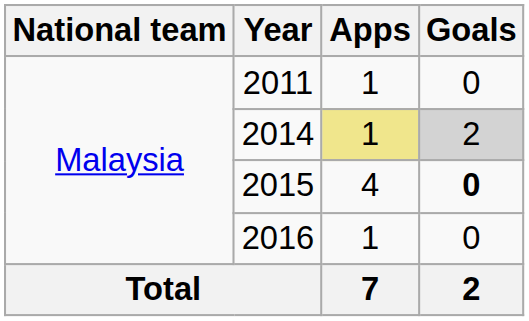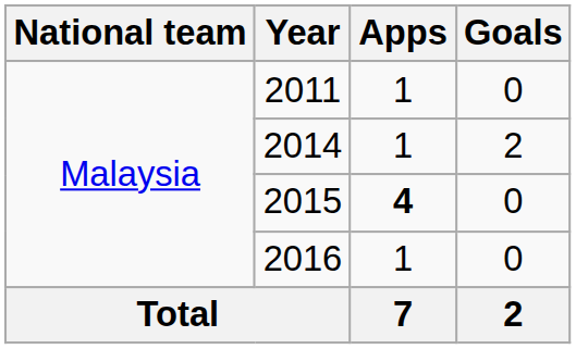2014 | Apps: khaki background -> no background
2014 | Goals: lightgrey background -> no background
2015 | Apps: normal -> bold
2015 | Goals: bold -> normal
